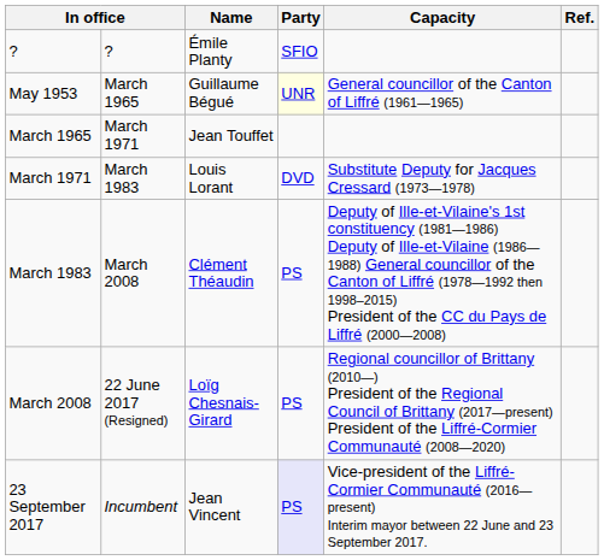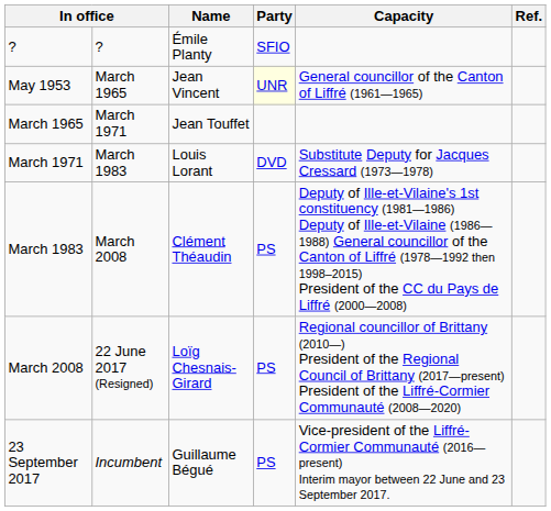May 1953 | Name: Guillaume Bégué -> Jean Vincent
23 September 2017 | Name: Jean Vincent -> Guillaume Bégué
23 September 2017 | Party: lavender background -> no background
